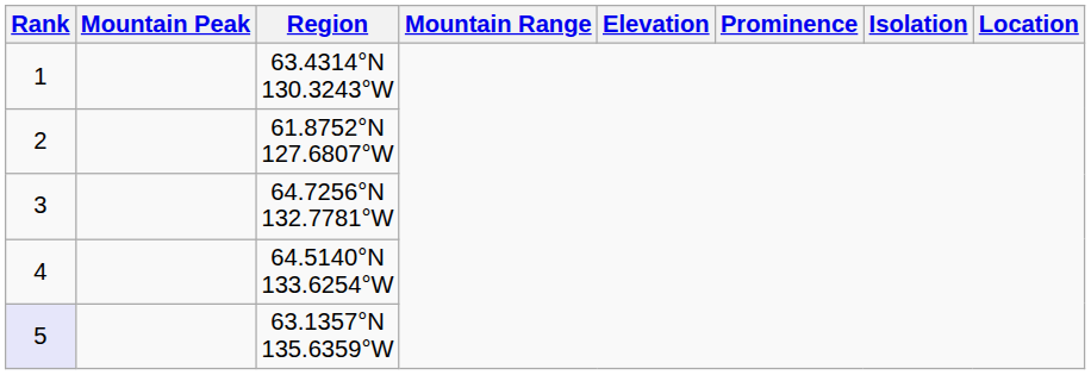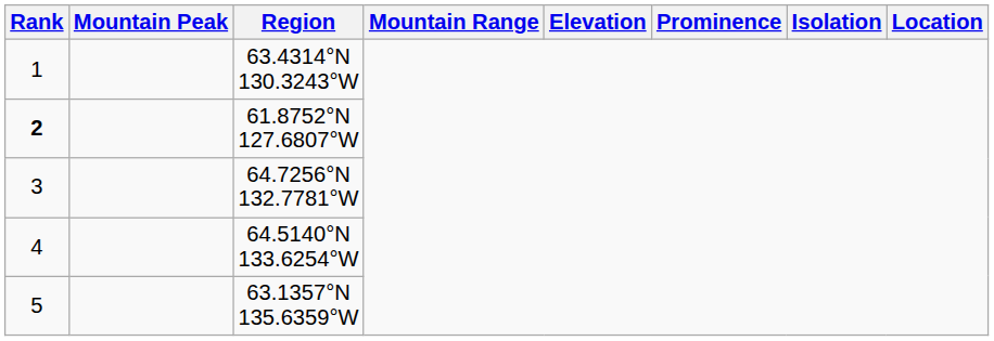61.8752°N 127.6807°W | Rank: normal -> bold
63.1357°N 135.6359°W | Rank: lavender background -> no background
